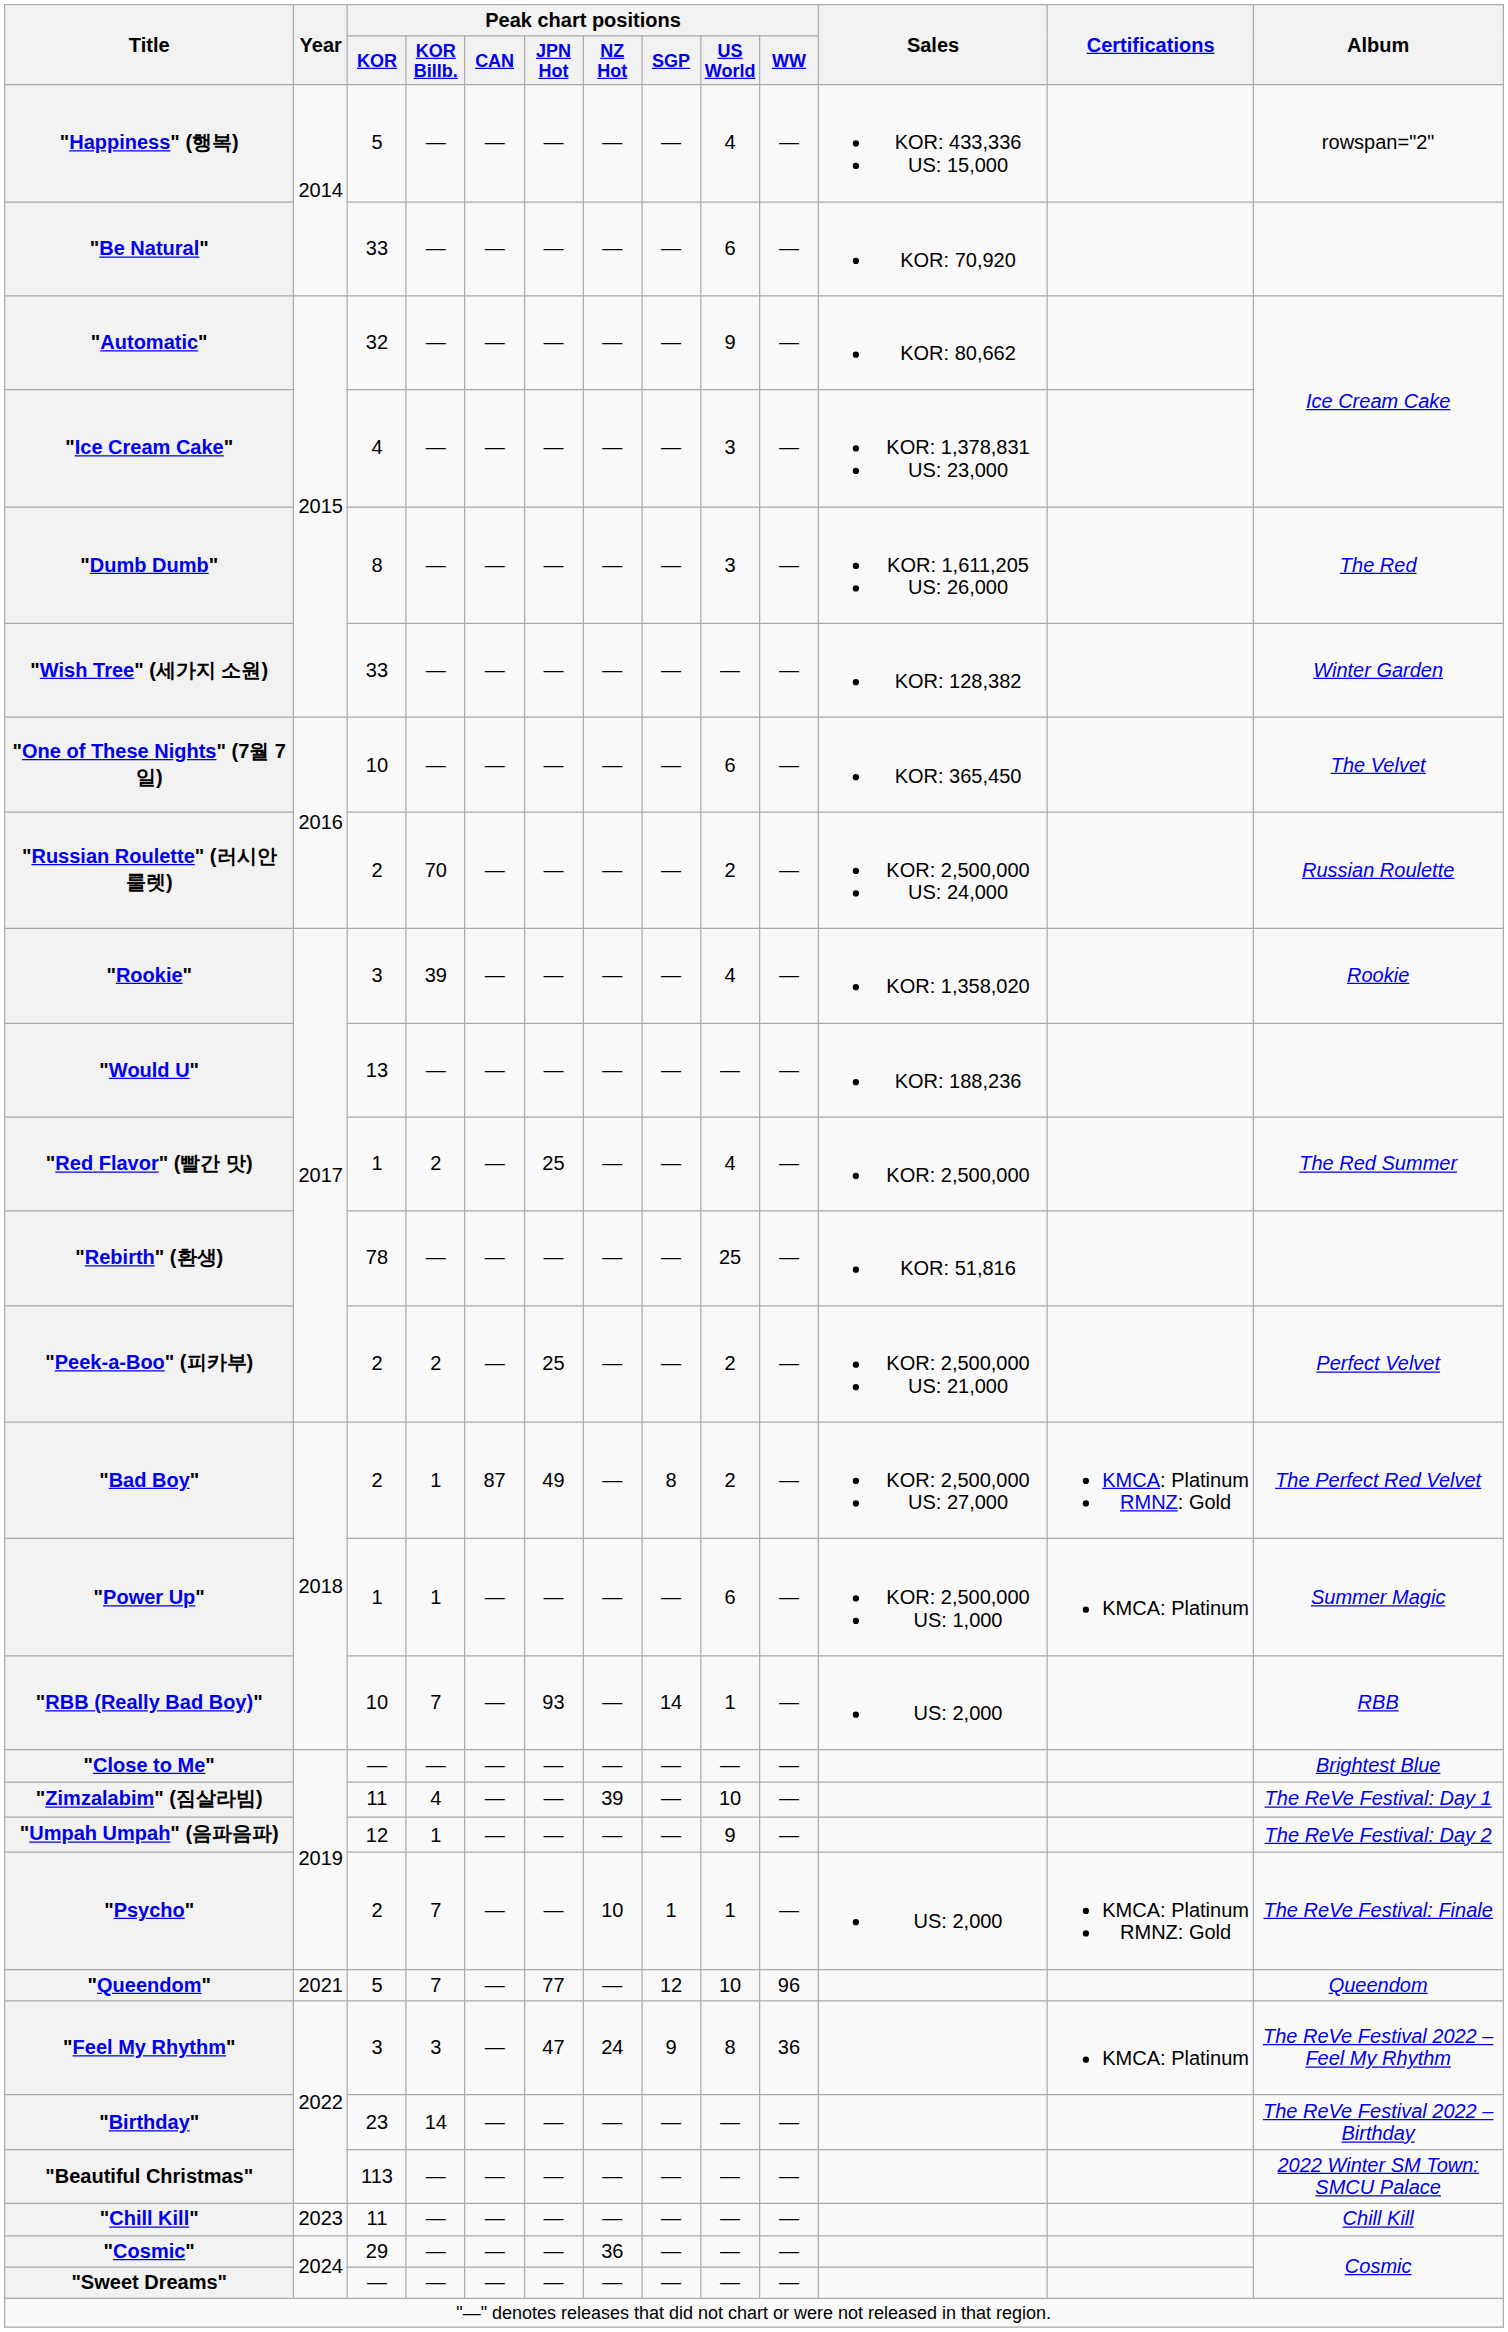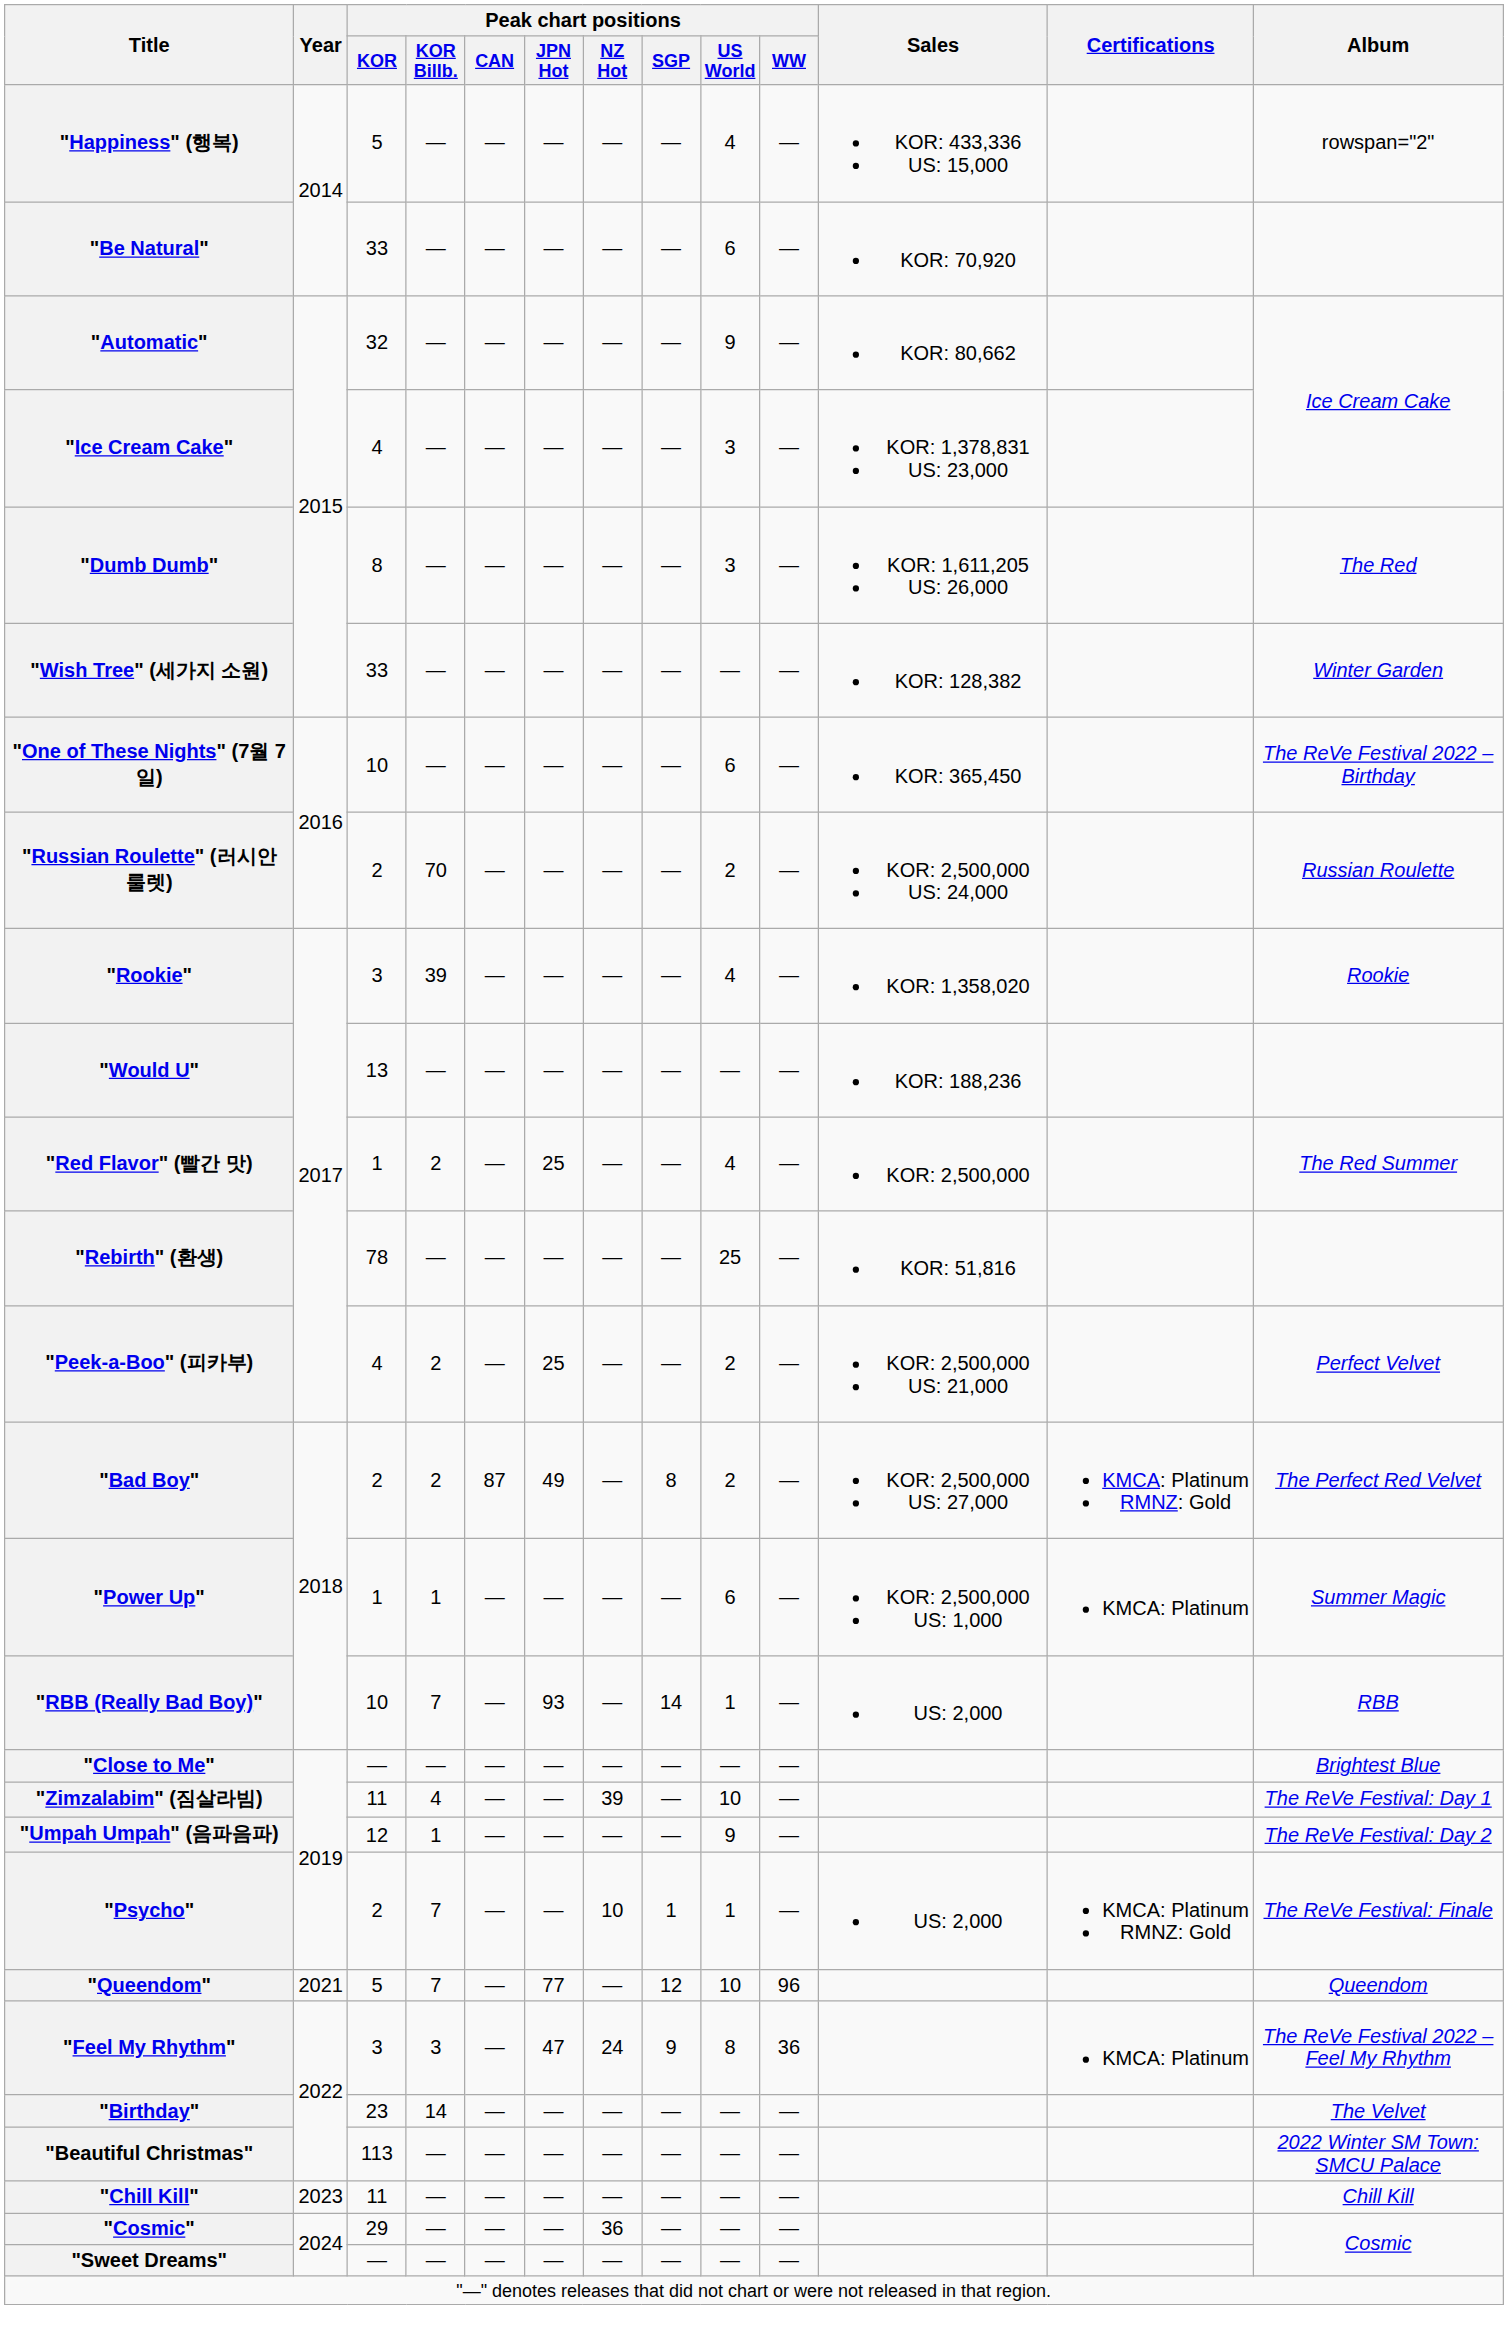"One of These Nights" (7월 7일) | Album: The Velvet -> The ReVe Festival 2022 – Birthday
"Peek-a-Boo" (피카부) | Peak chart positions / KOR: 2 -> 4
"Bad Boy" | Peak chart positions / KOR Billb.: 1 -> 2
"Birthday" | Album: The ReVe Festival 2022 – Birthday -> The Velvet
